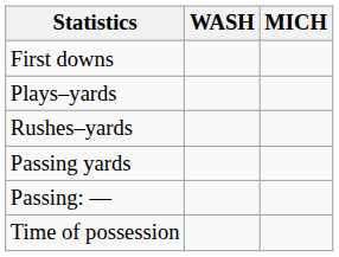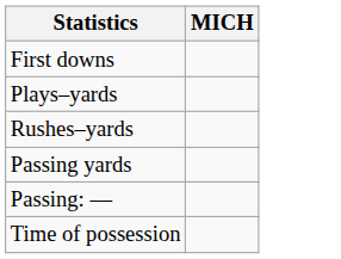- column: WASH
